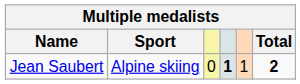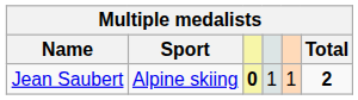Jean Saubert | column 3: normal -> bold
Jean Saubert | column 4: bold -> normal
